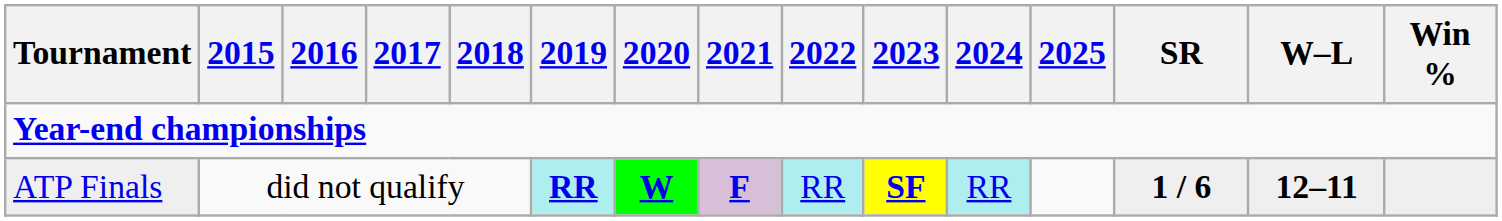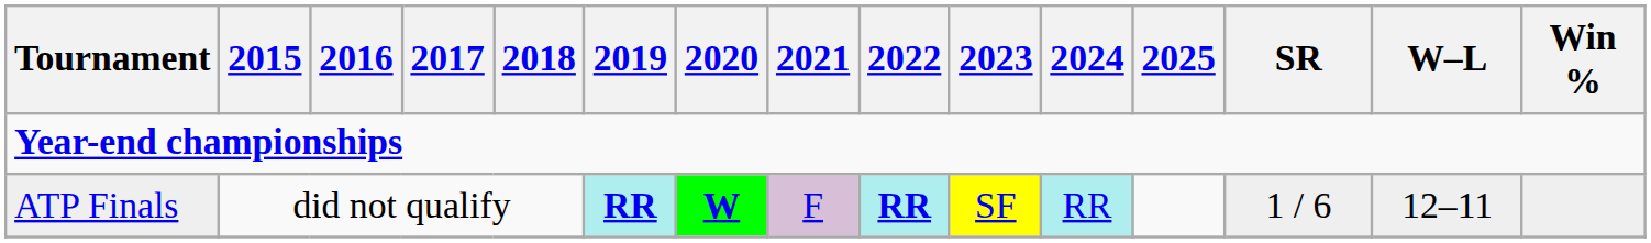ATP Finals | 2021: bold -> normal
ATP Finals | 2022: normal -> bold
ATP Finals | 2023: bold -> normal
ATP Finals | SR: bold -> normal
ATP Finals | W–L: bold -> normal
